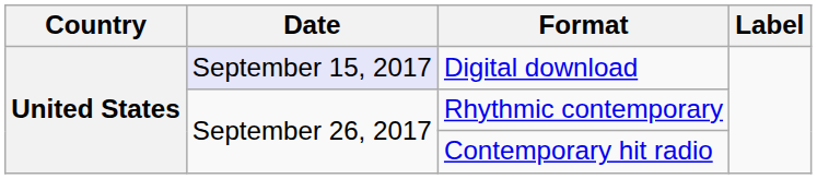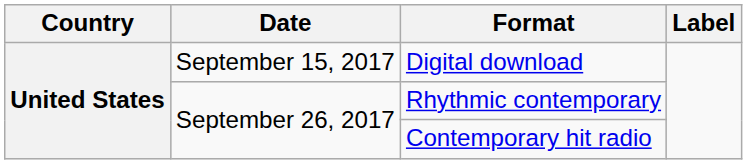Digital download | Date: lavender background -> no background
